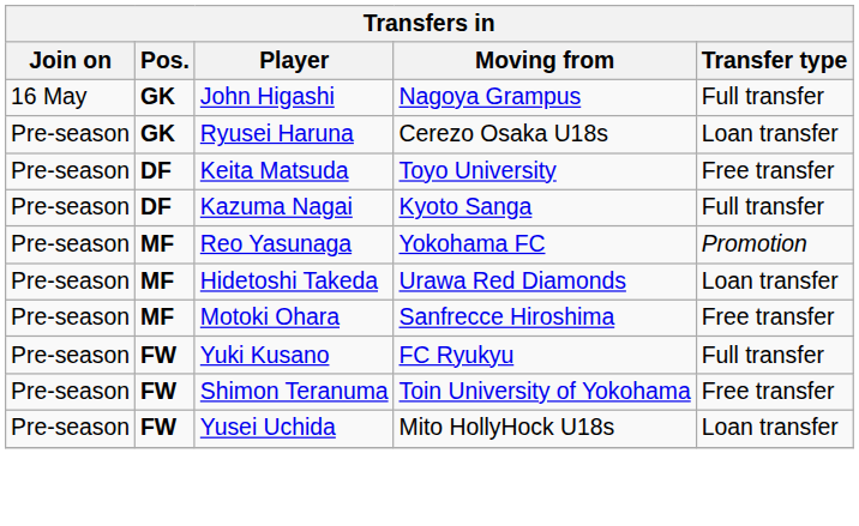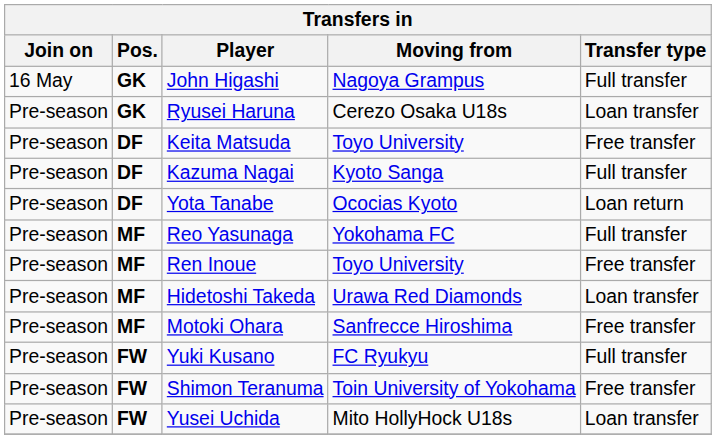+ row: Pre-season | DF | Yota Tanabe | Ococias Kyoto | Loan return
Reo Yasunaga | Transfer type: Promotion -> Full transfer
+ row: Pre-season | MF | Ren Inoue | Toyo University | Free transfer
